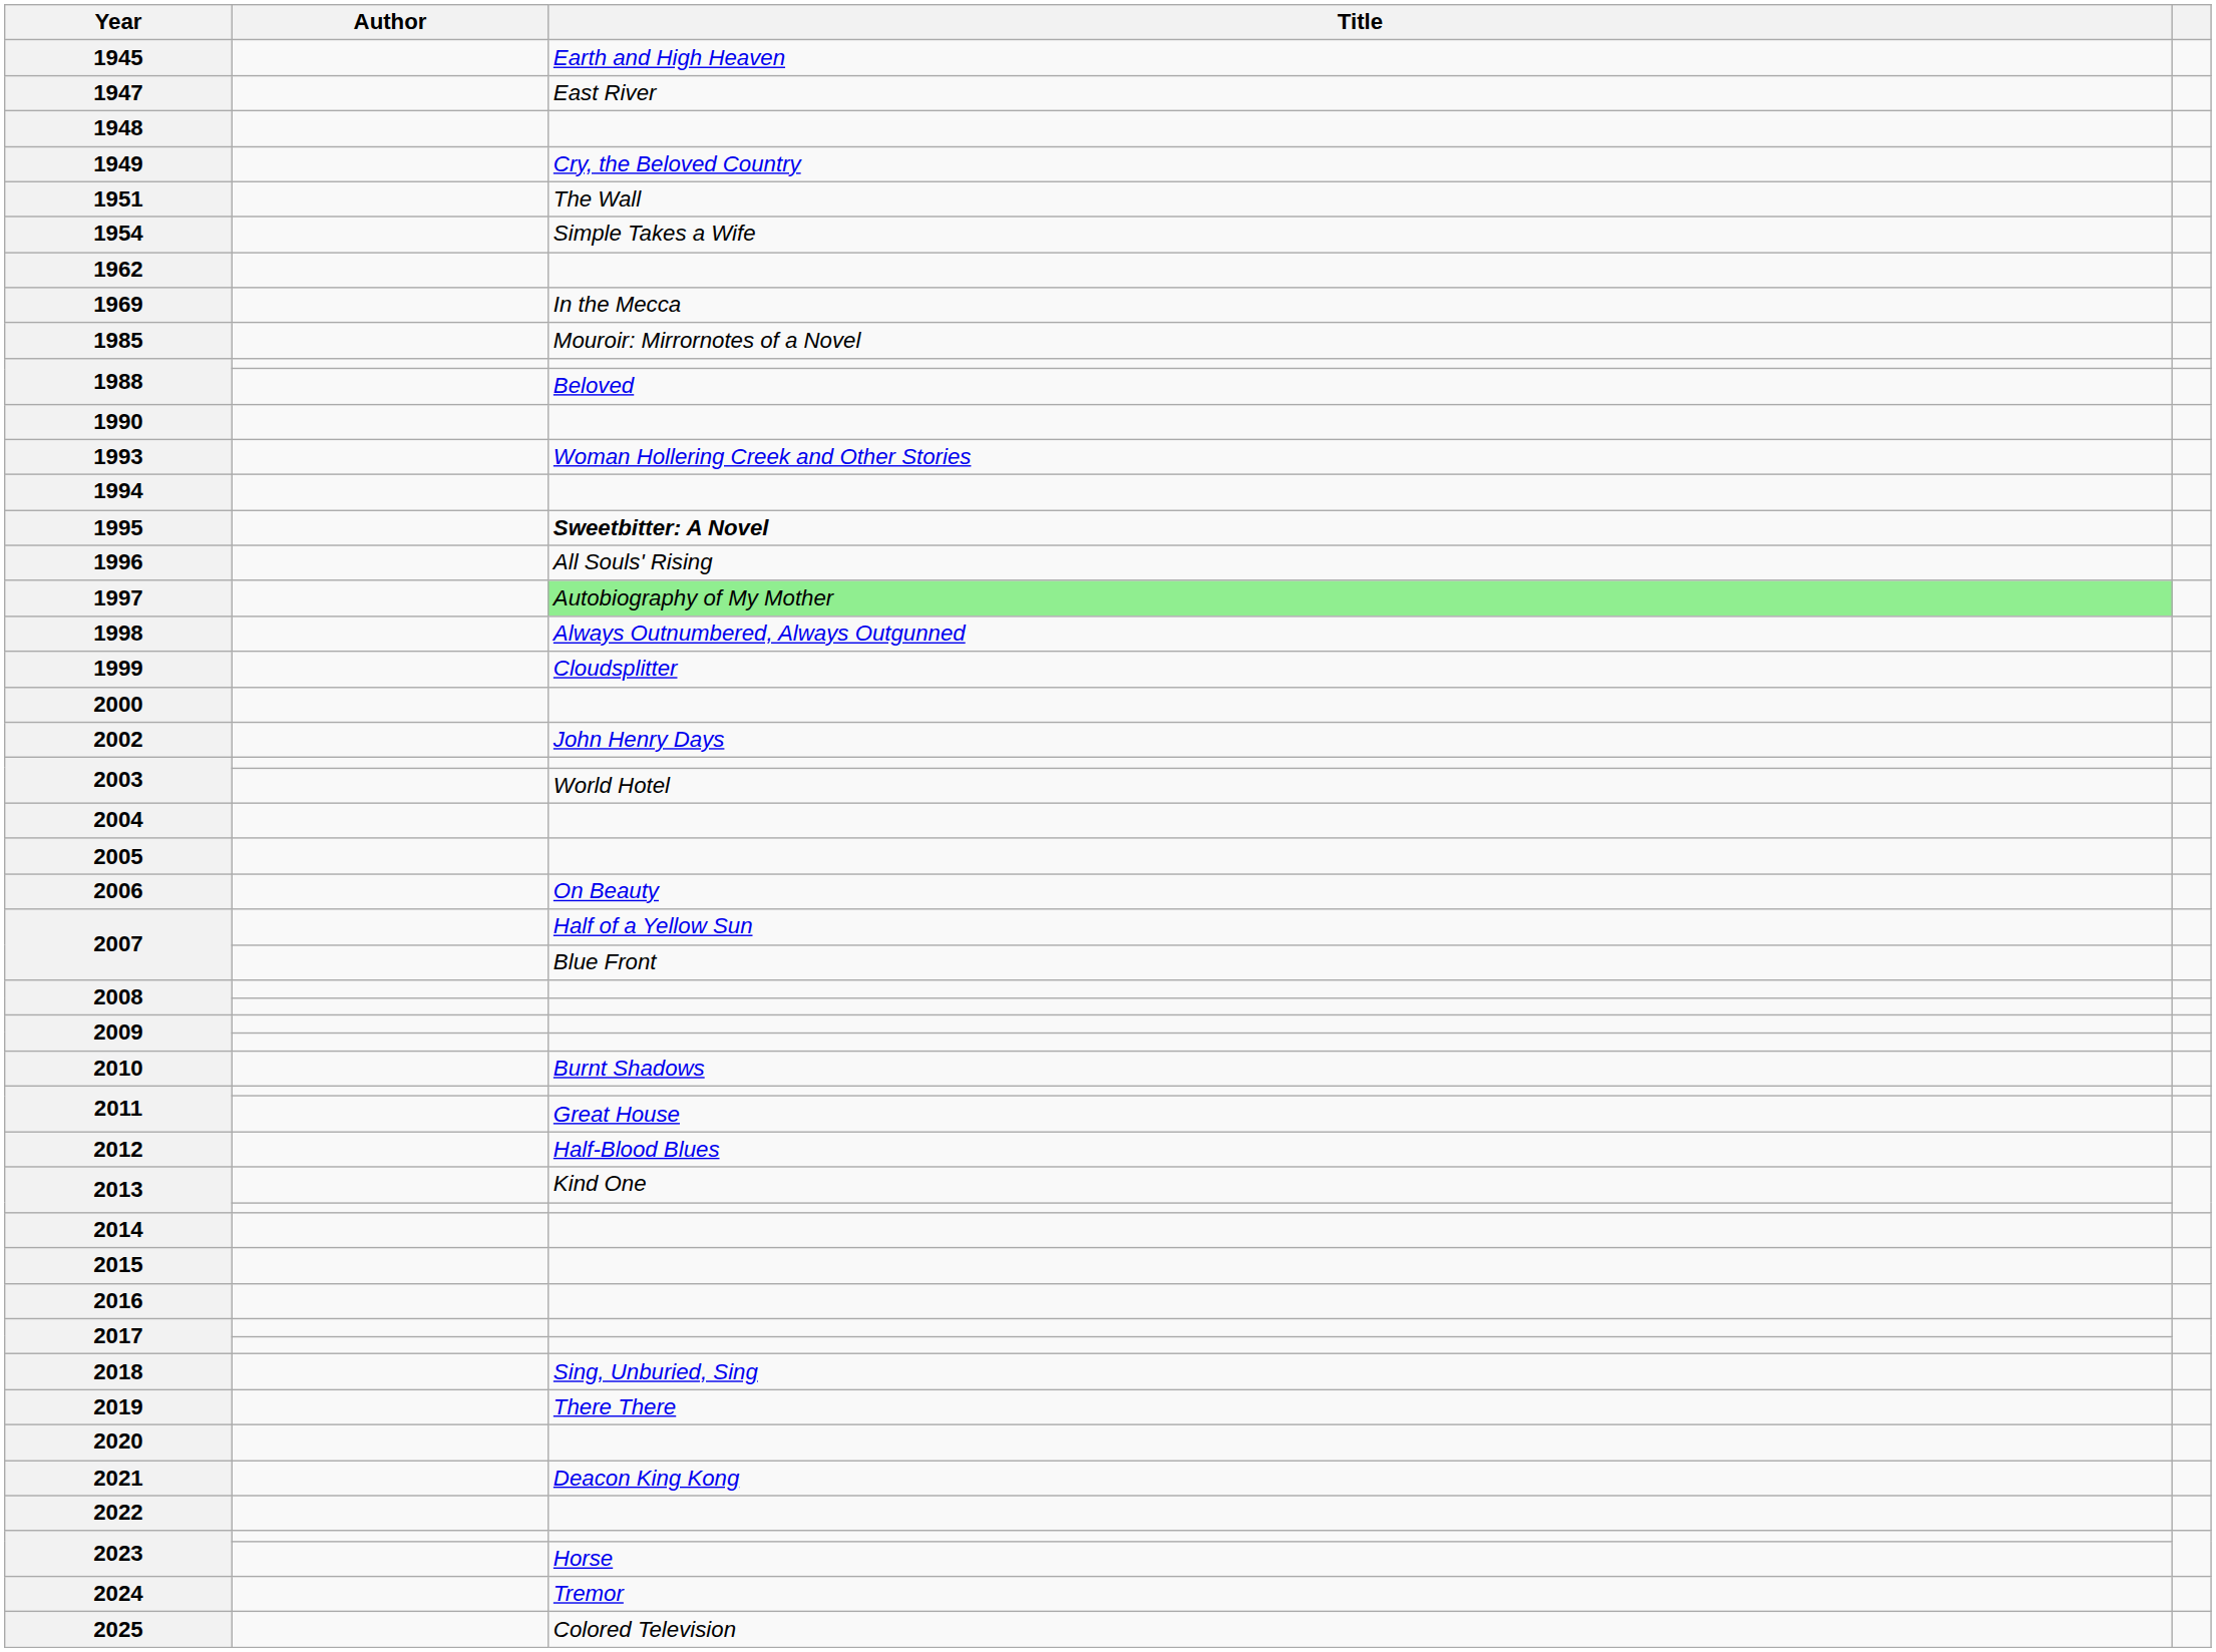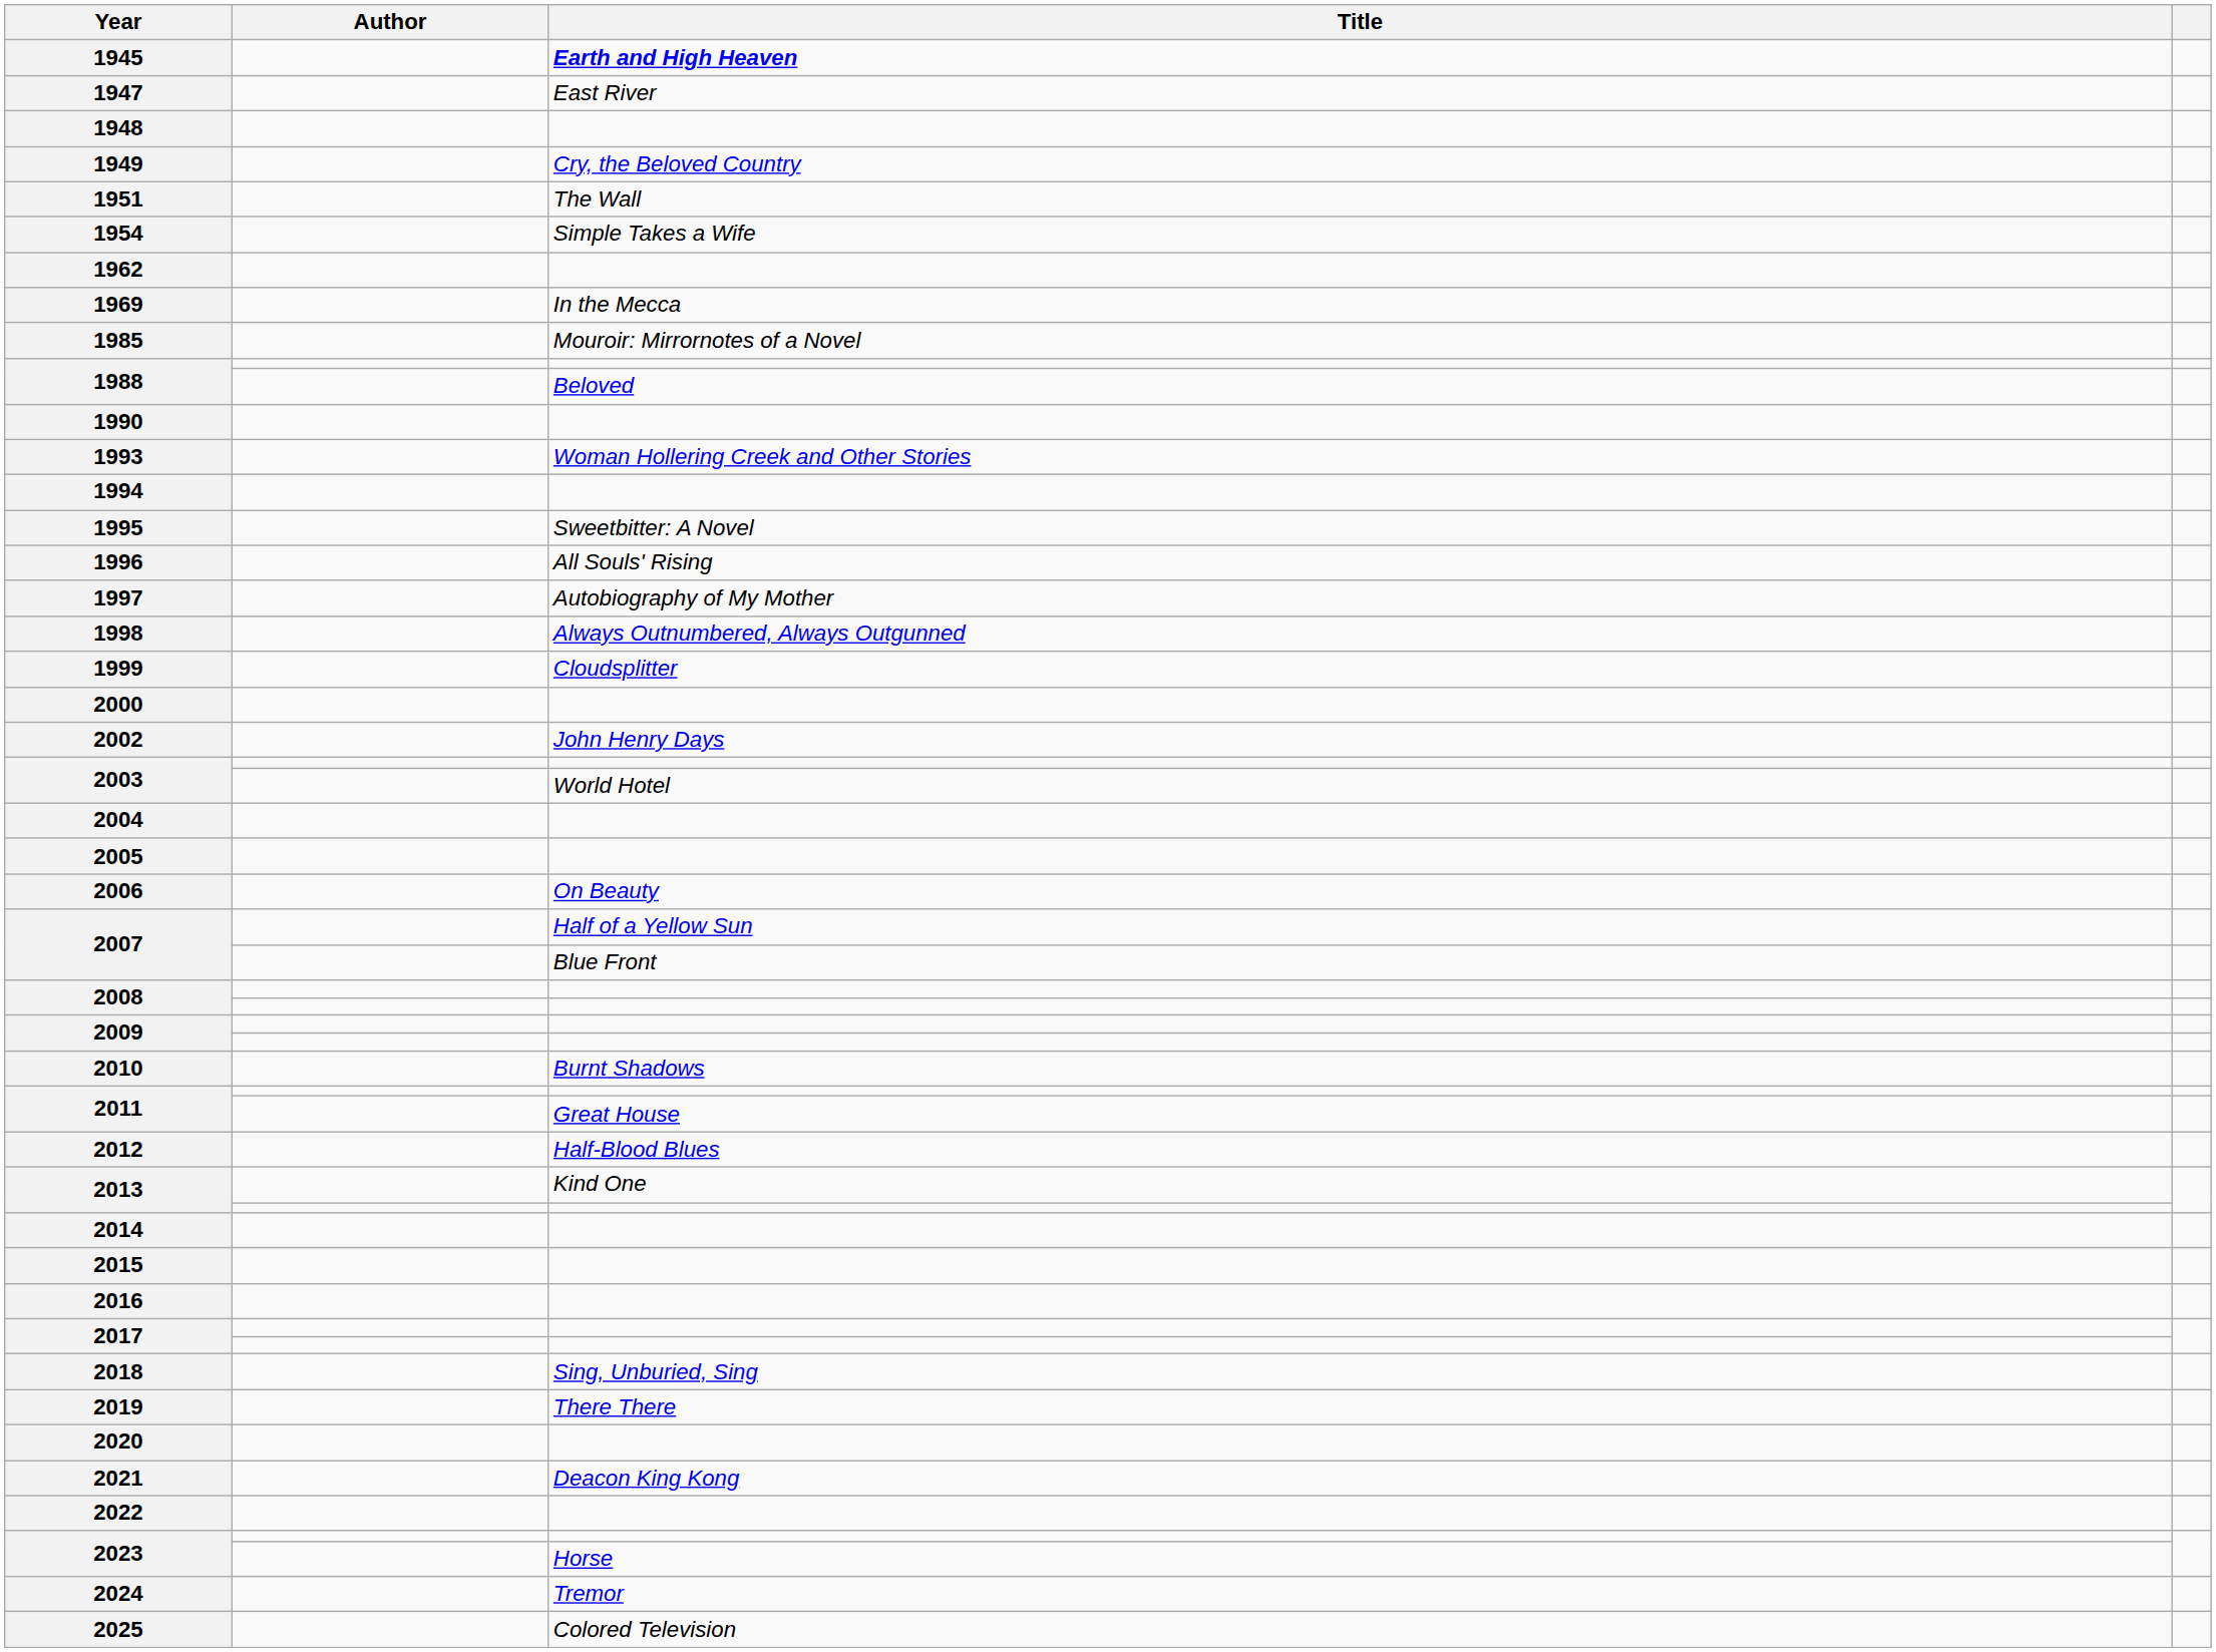1945 | Title: normal -> bold
1995 | Title: bold -> normal
1997 | Title: lightgreen background -> no background
